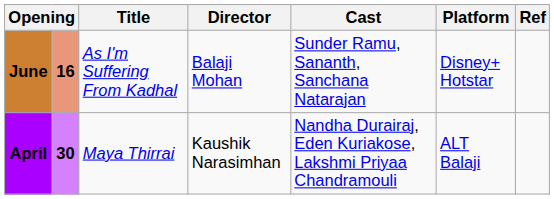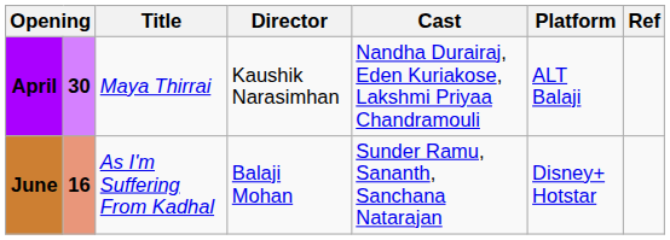rows swapped: April <-> June
